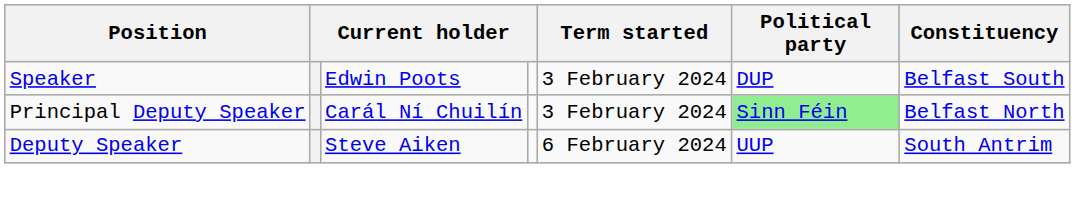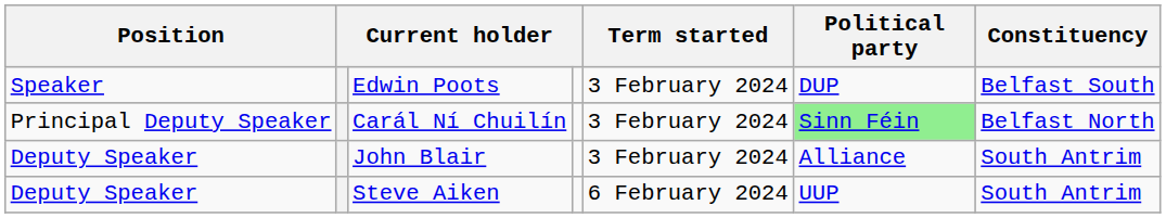+ row: Deputy Speaker | John Blair | 3 February 2024 | Alliance | South Antrim
